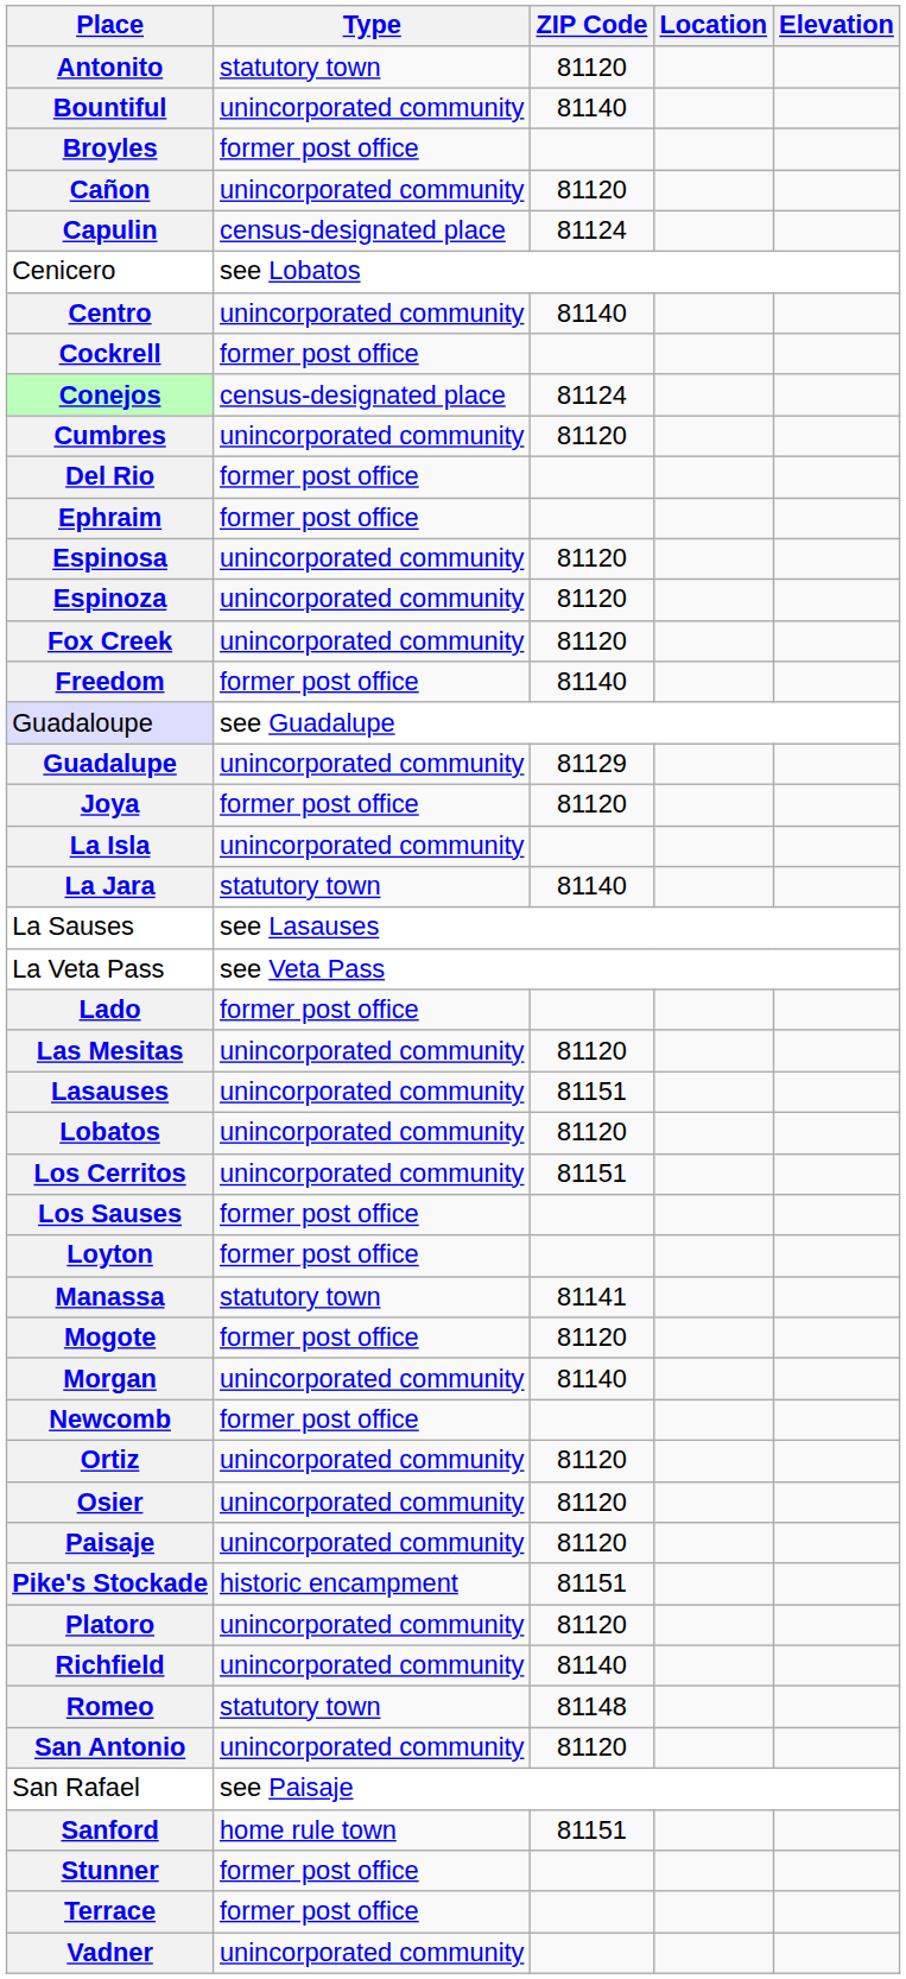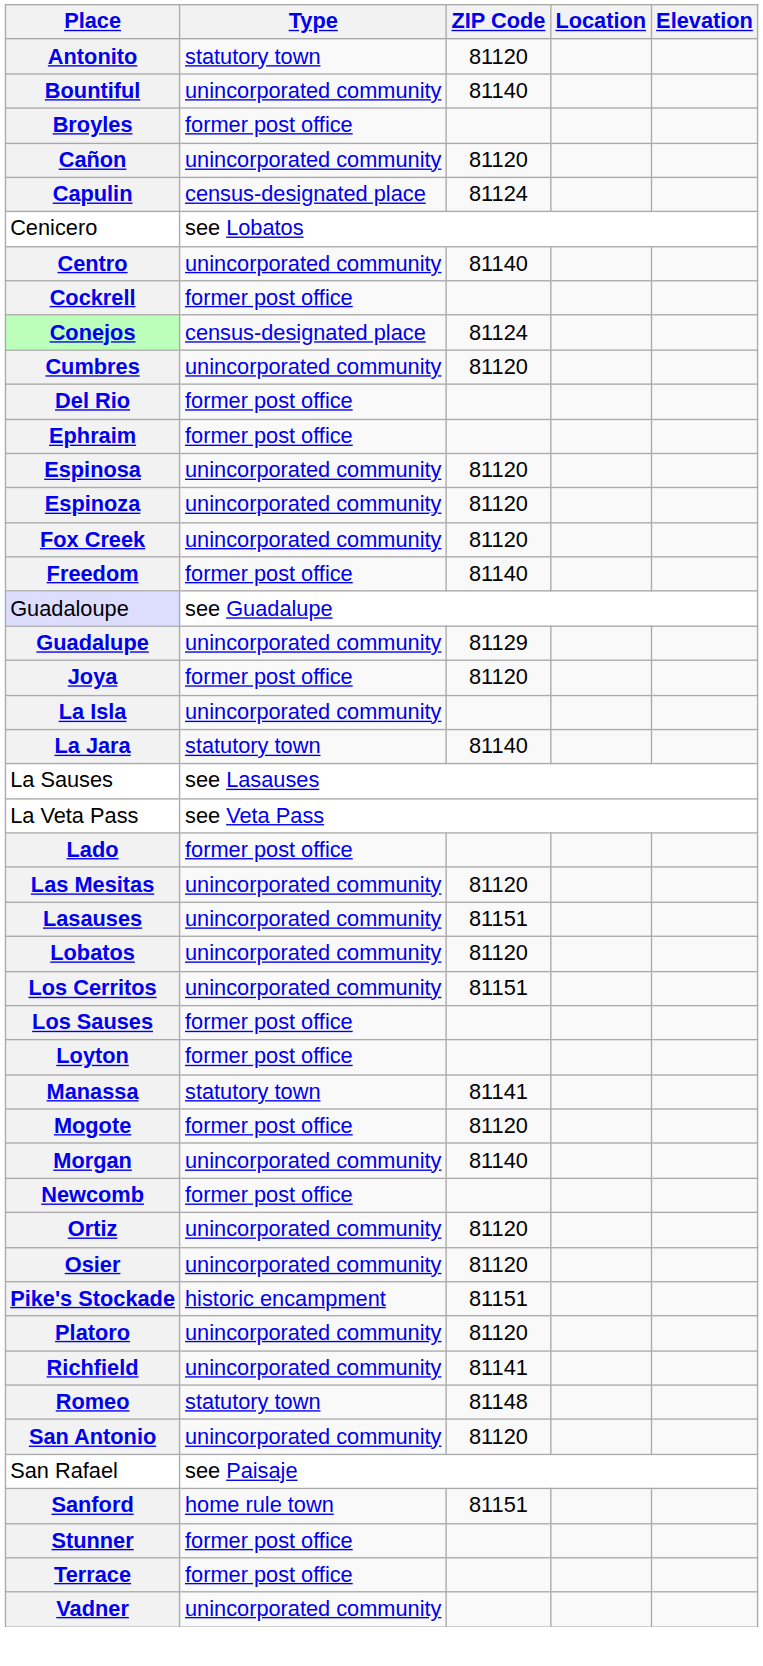- row: Paisaje | unincorporated community | 81120
Richfield | ZIP Code: 81140 -> 81141
